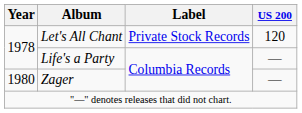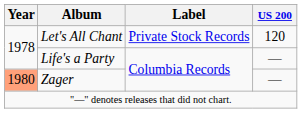Zager | Year: no background -> lightsalmon background
